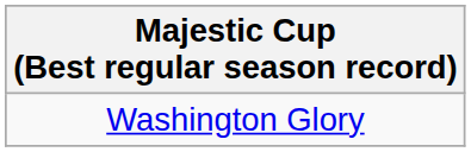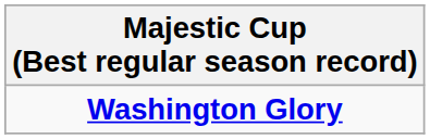row 2 | column 1: normal -> bold
